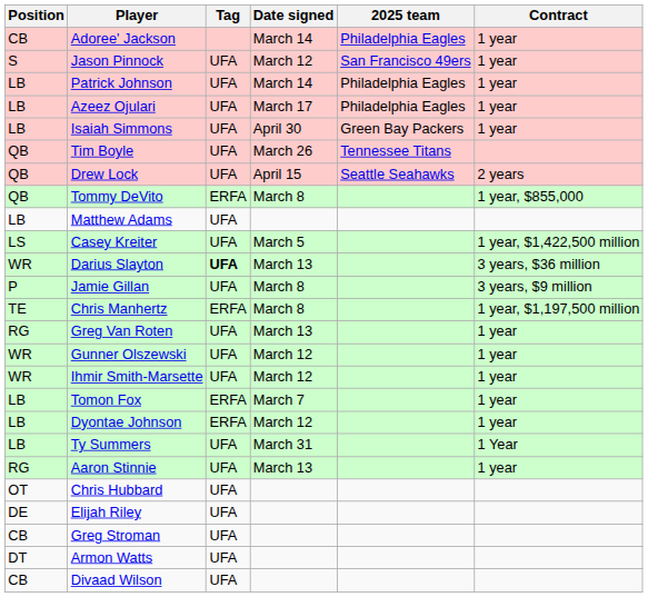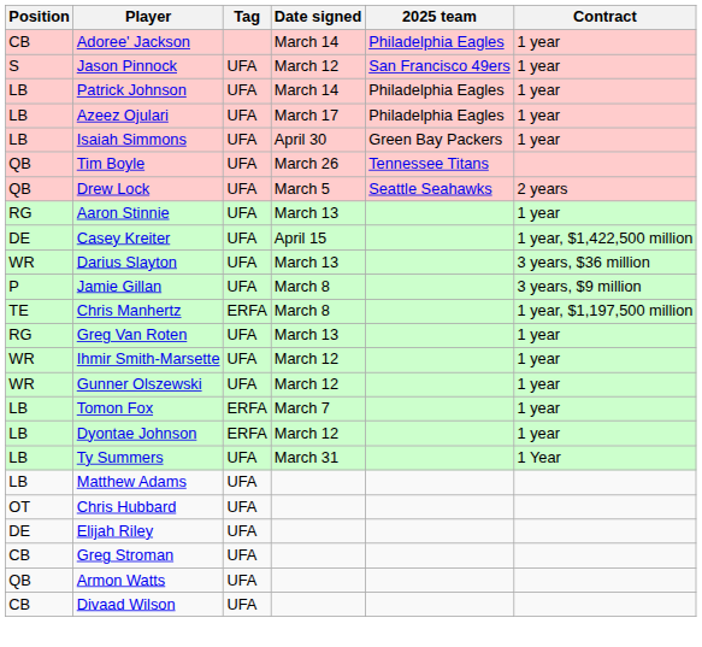Drew Lock | Date signed: April 15 -> March 5
- row: QB | Tommy DeVito | ERFA | March 8 | 1 year, $855,000
rows swapped: Aaron Stinnie <-> Matthew Adams
Casey Kreiter | Position: LS -> DE
Casey Kreiter | Date signed: March 5 -> April 15
Darius Slayton | Tag: bold -> normal
rows swapped: Gunner Olszewski <-> Ihmir Smith-Marsette
Armon Watts | Position: DT -> QB
